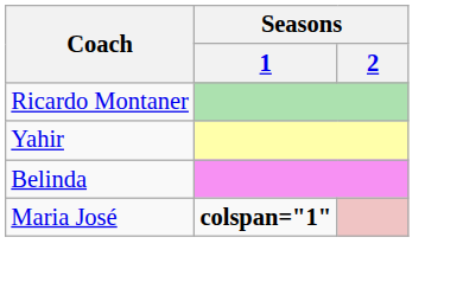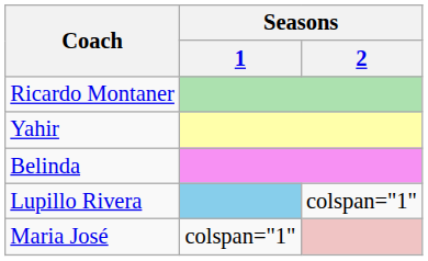+ row: Lupillo Rivera | colspan="1"
Maria José | Seasons / 1: bold -> normal
